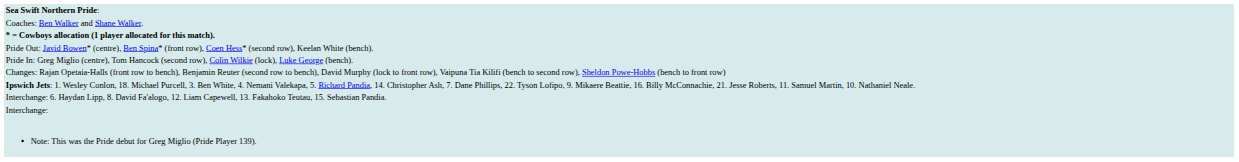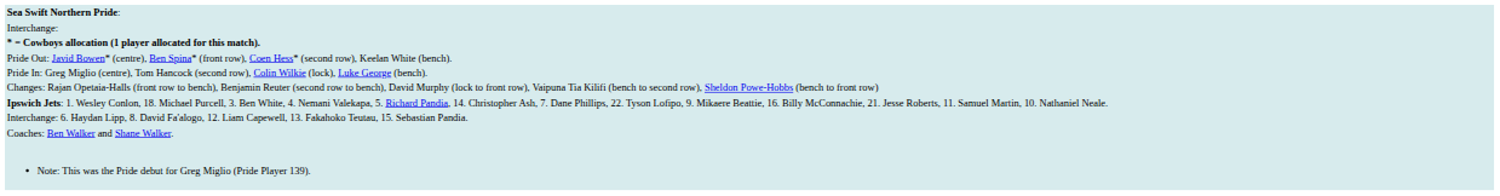row 2 | column 1: Coaches: Ben Walker and Shane Walker. -> Interchange:
row 9 | column 1: Interchange: -> Coaches: Ben Walker and Shane Walker.
